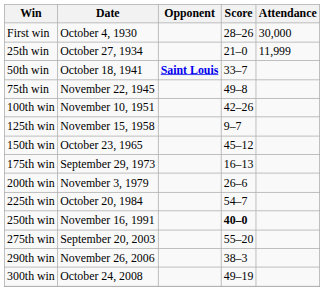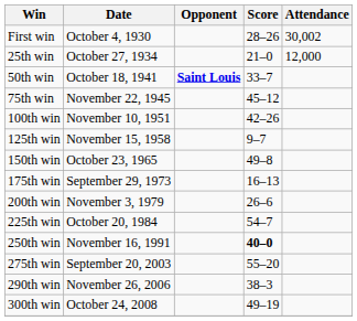First win | Attendance: 30,000 -> 30,002
25th win | Attendance: 11,999 -> 12,000
75th win | Score: 49–8 -> 45–12
150th win | Score: 45–12 -> 49–8
